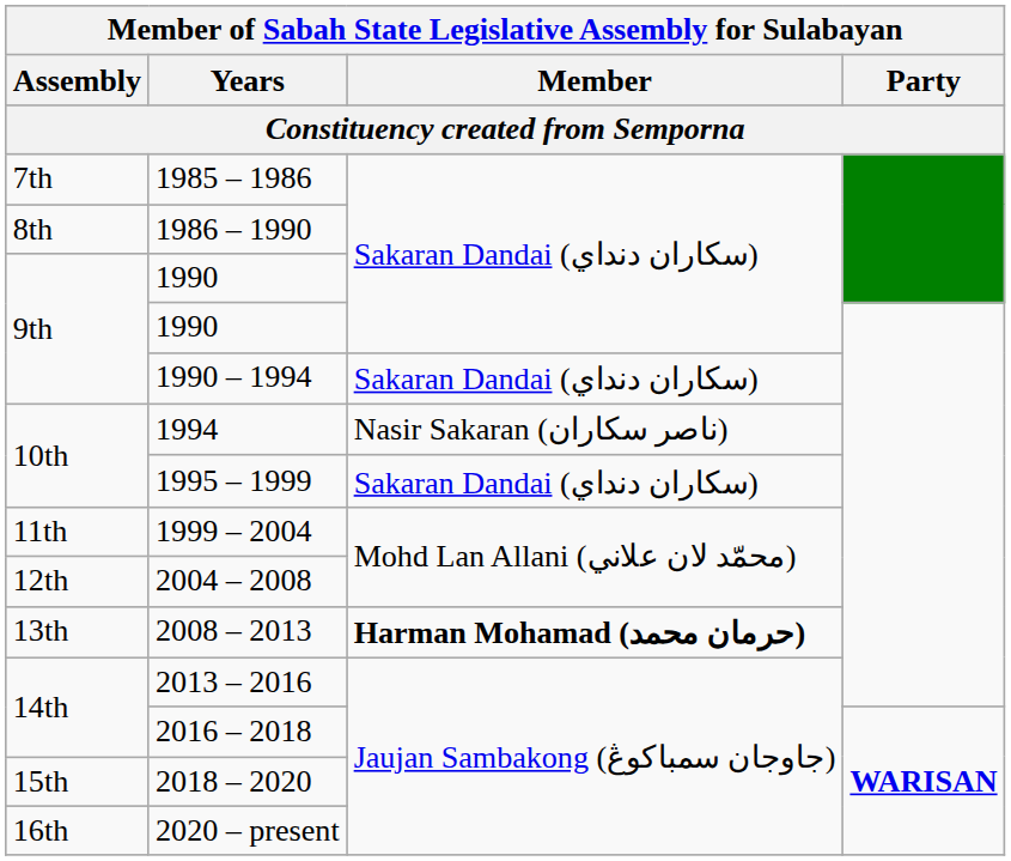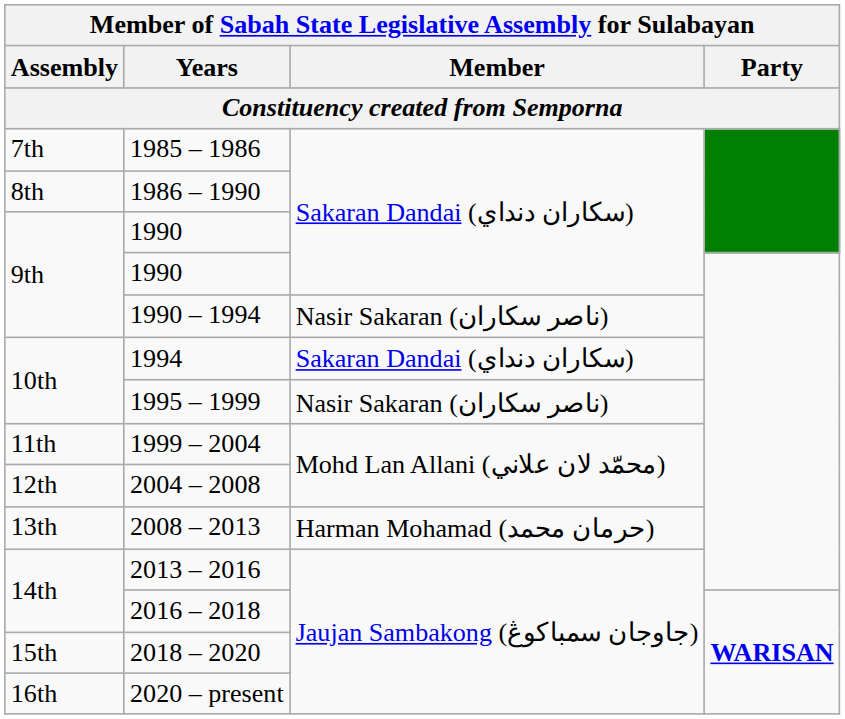1990 – 1994 | Member: Sakaran Dandai (سكاران دنداي) -> Nasir Sakaran (ناصر سكاران)
1994 | Member: Nasir Sakaran (ناصر سكاران) -> Sakaran Dandai (سكاران دنداي)
1995 – 1999 | Member: Sakaran Dandai (سكاران دنداي) -> Nasir Sakaran (ناصر سكاران)
2008 – 2013 | Member: bold -> normal
